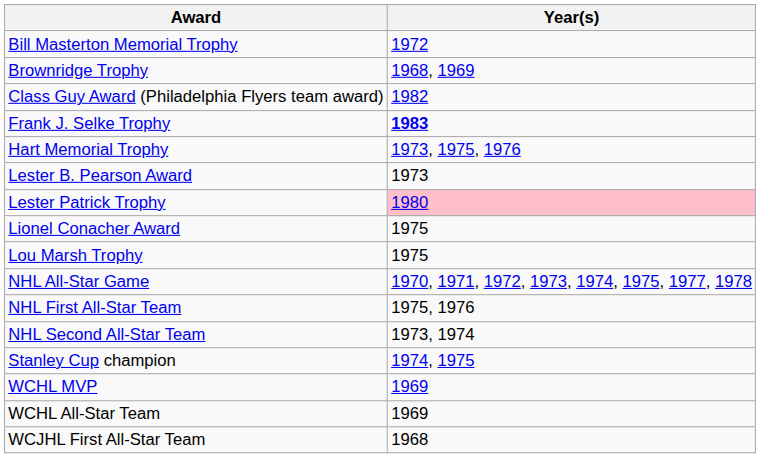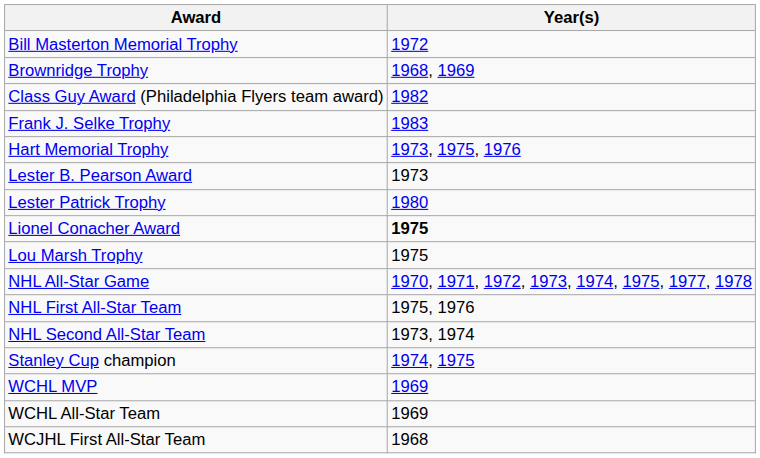Frank J. Selke Trophy | Year(s): bold -> normal
Lester Patrick Trophy | Year(s): pink background -> no background
Lionel Conacher Award | Year(s): normal -> bold
